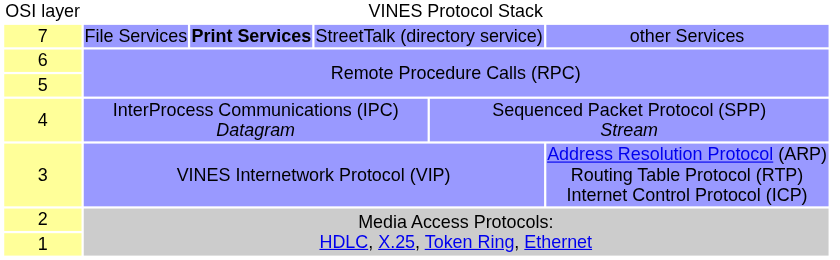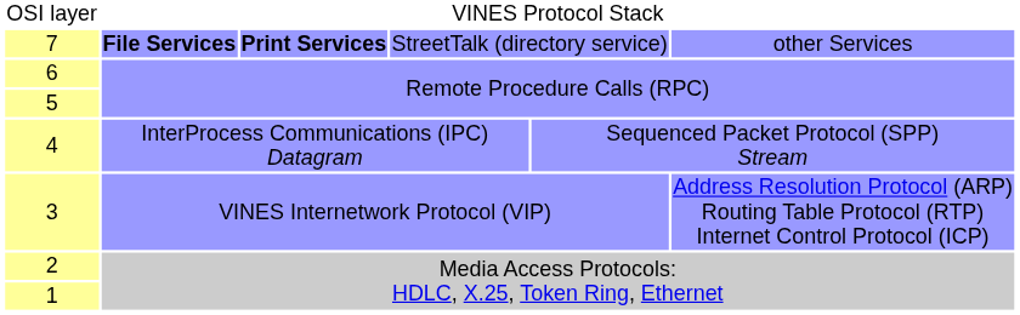7 | column 2: normal -> bold
